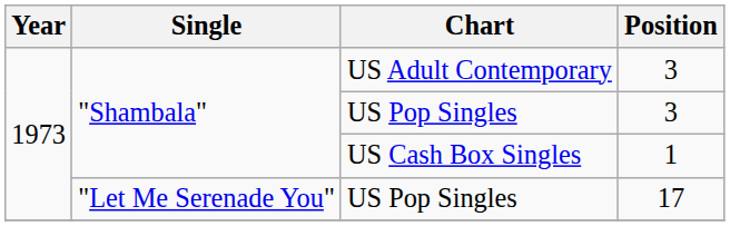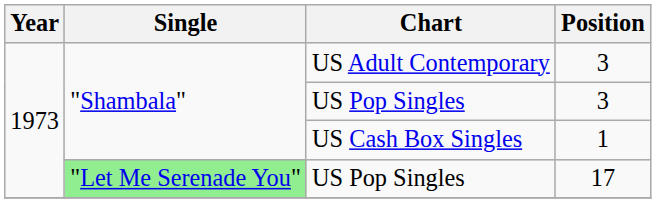US Pop Singles / 17 | Single: no background -> lightgreen background
